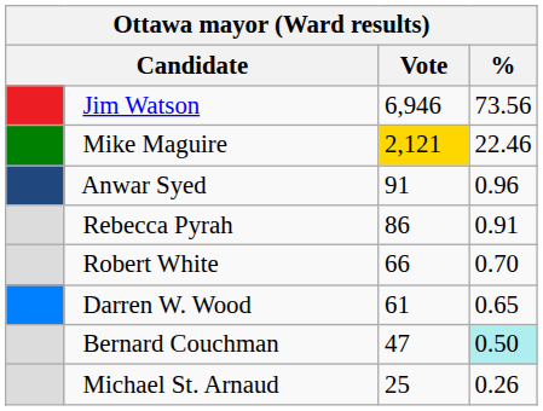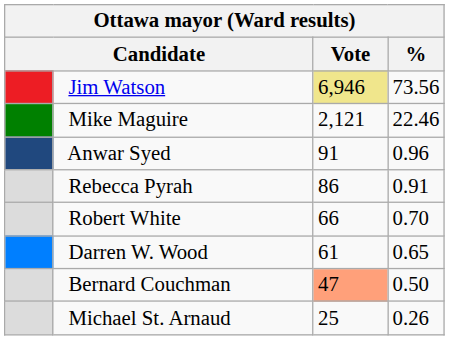Jim Watson | Vote: no background -> khaki background
Mike Maguire | Vote: gold background -> no background
Bernard Couchman | Vote: no background -> lightsalmon background
Bernard Couchman | %: paleturquoise background -> no background
